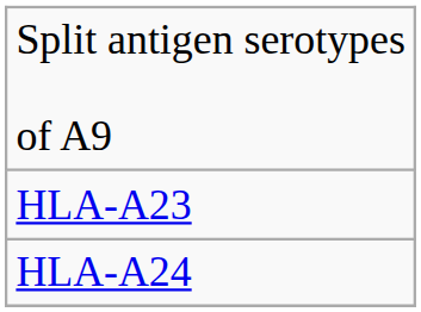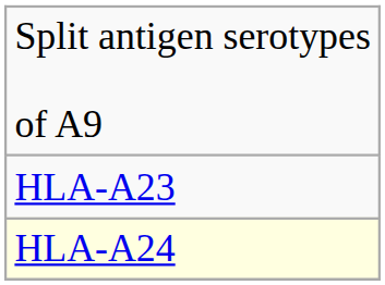row 3 | column 1: no background -> lightyellow background
